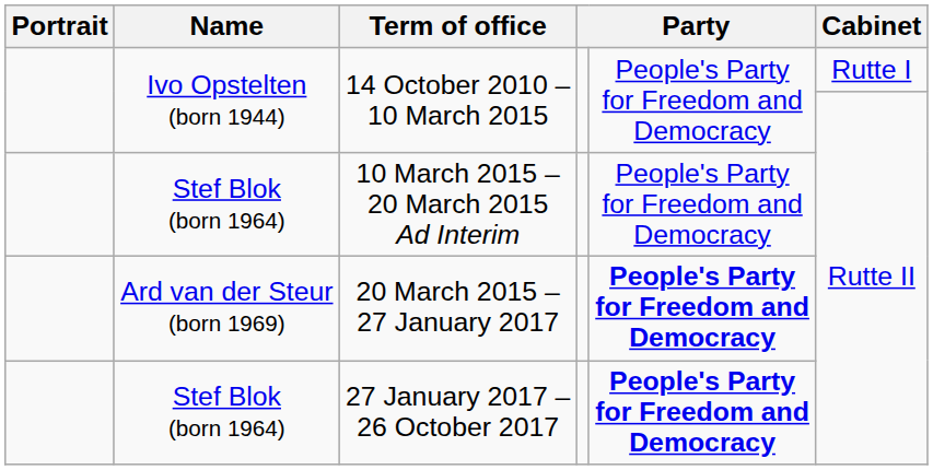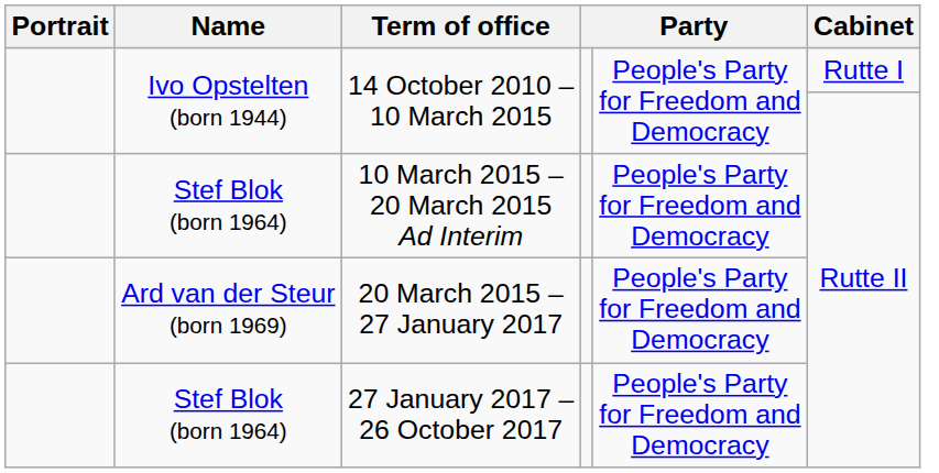20 March 2015 – 27 January 2017 | column 5: bold -> normal
27 January 2017 – 26 October 2017 | column 5: bold -> normal
